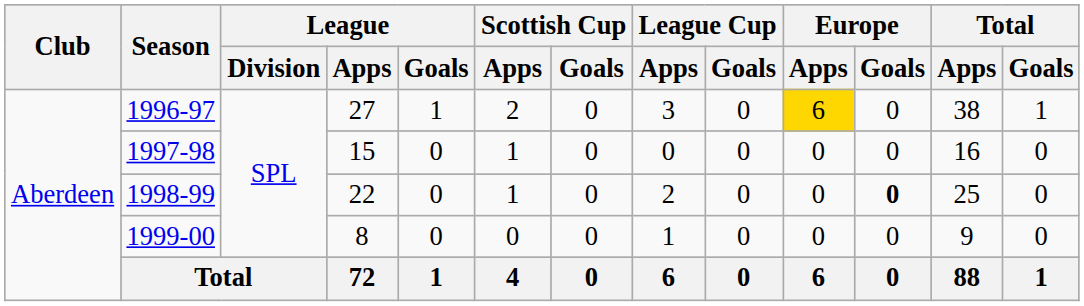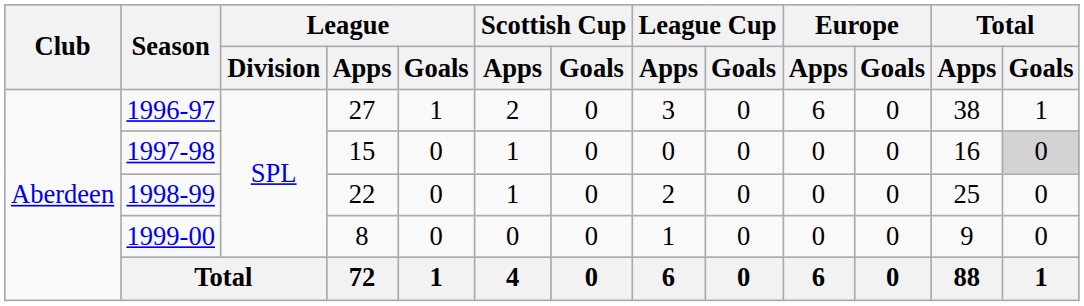1996-97 | Europe / Apps: gold background -> no background
1997-98 | Total / Goals: no background -> lightgrey background
1998-99 | Europe / Goals: bold -> normal
